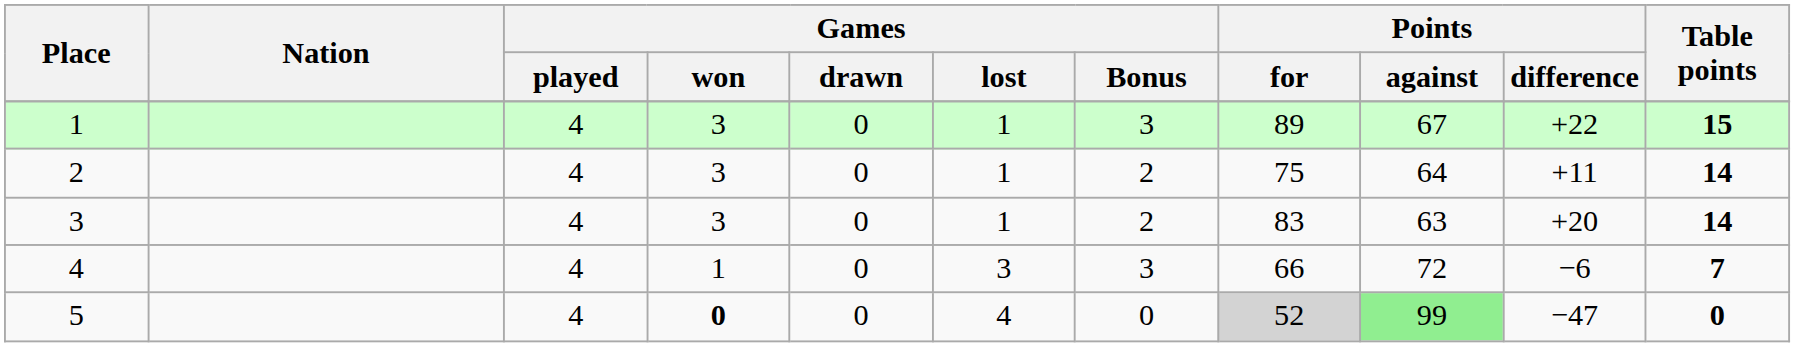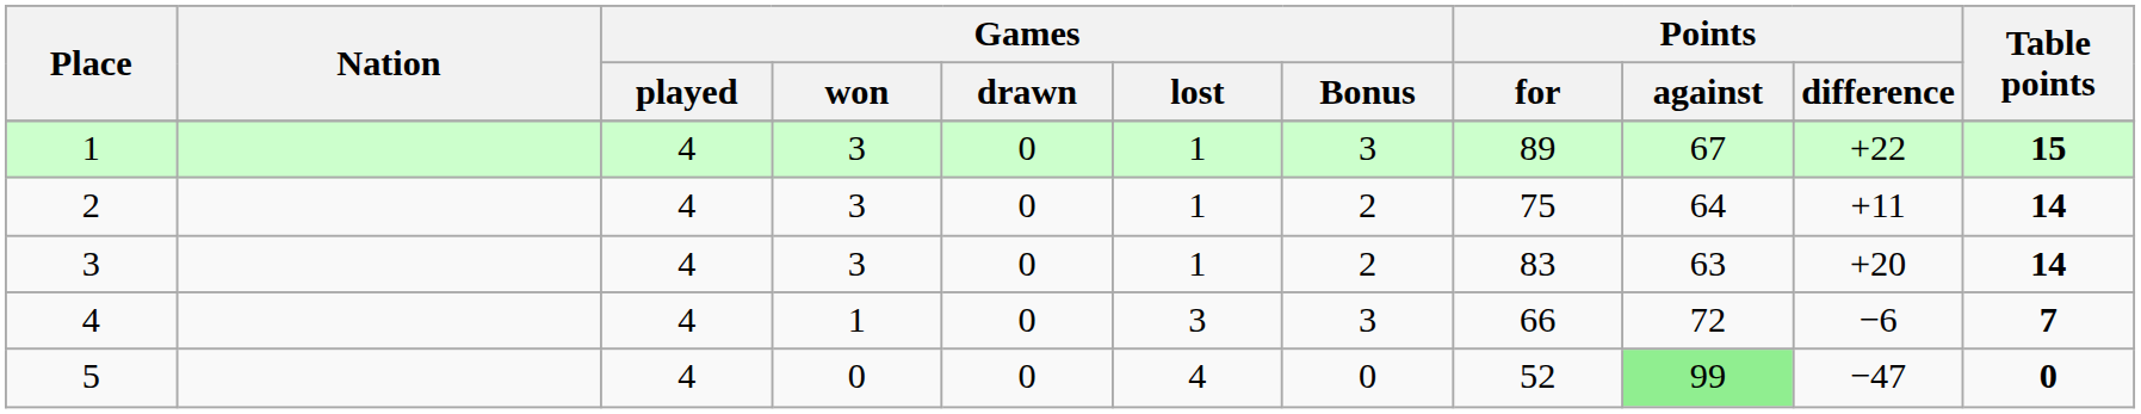5 | Games / won: bold -> normal
5 | Points / for: lightgrey background -> no background
